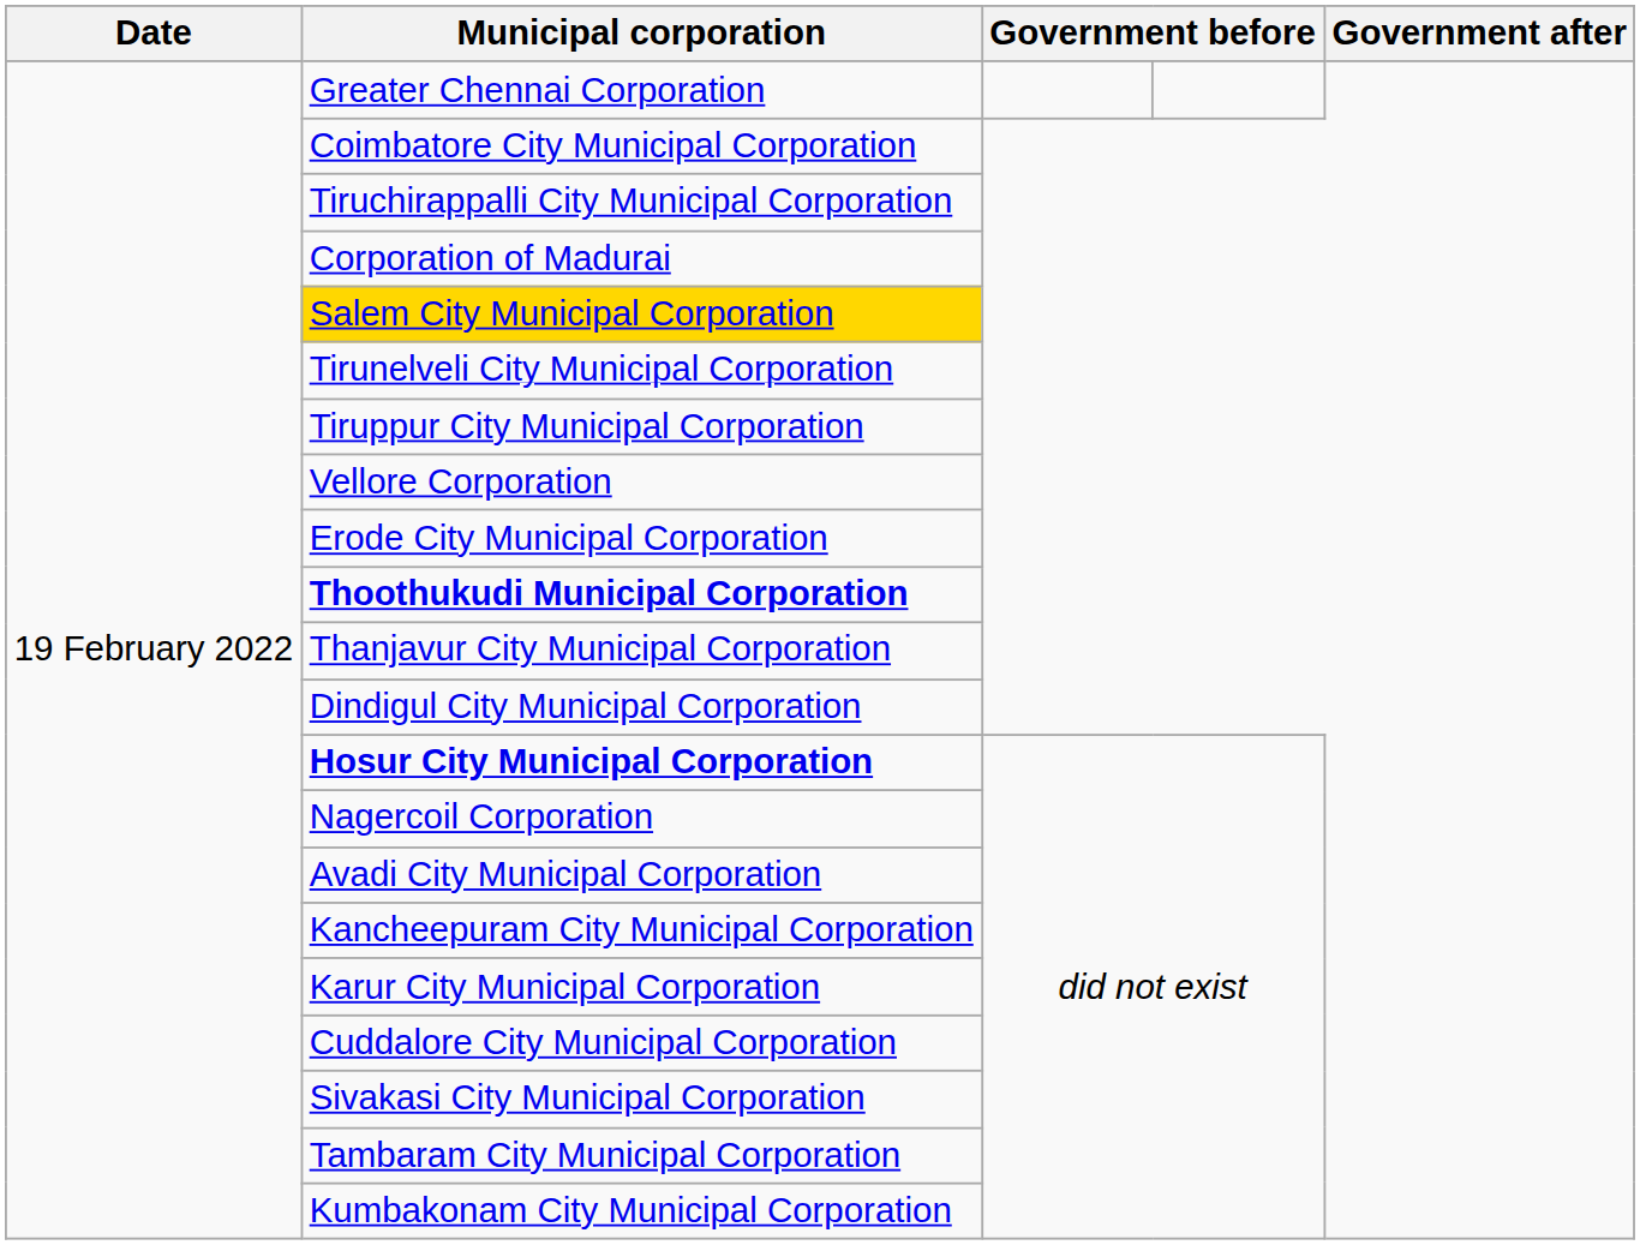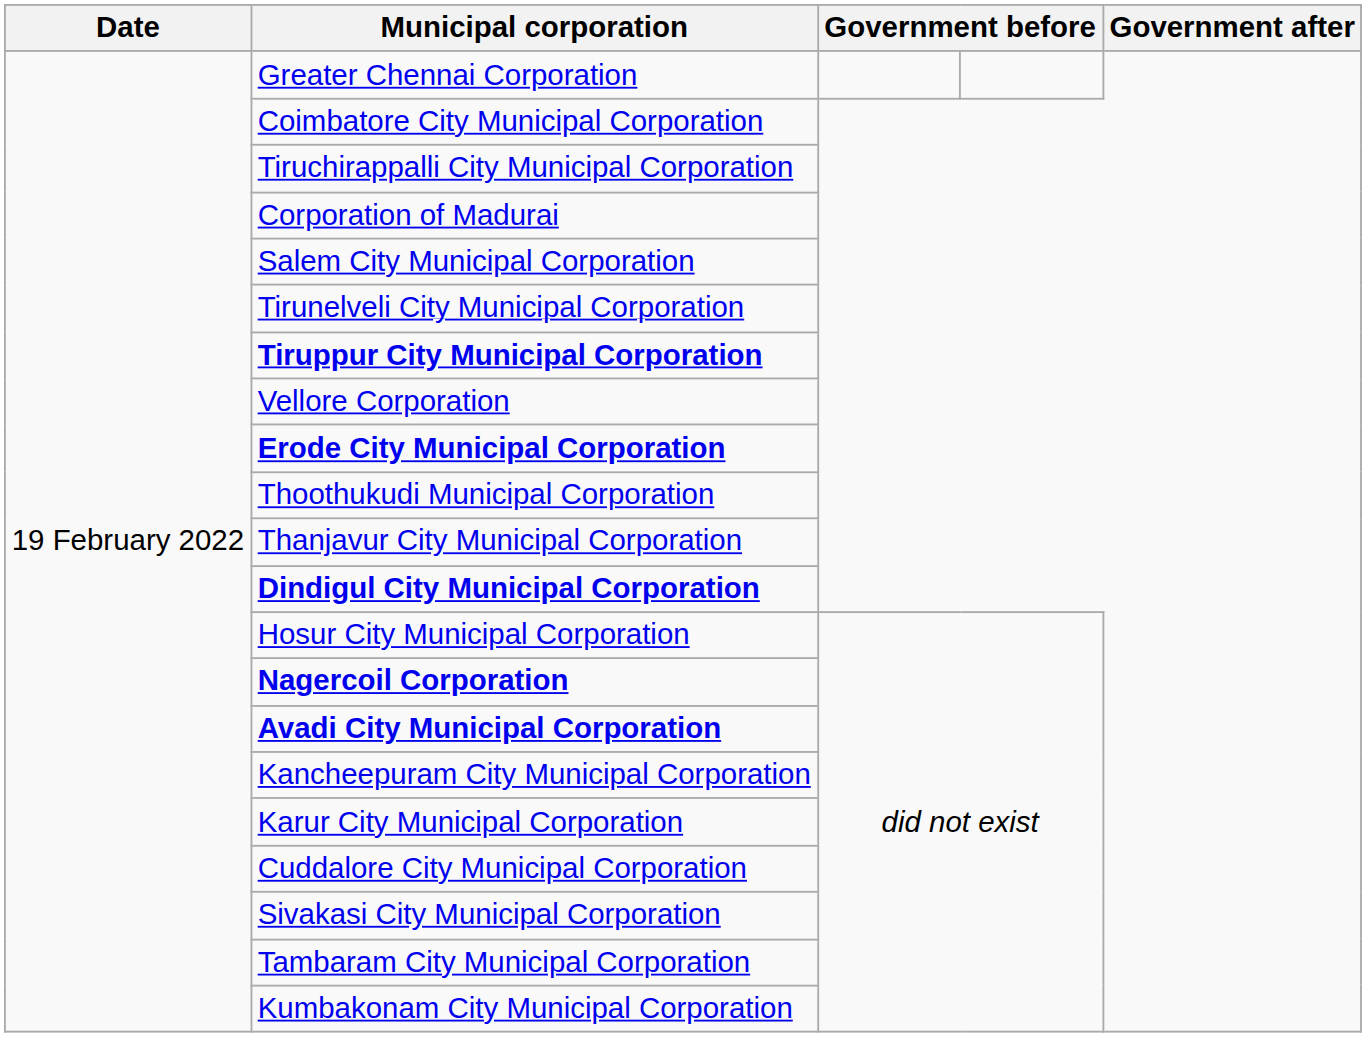Salem City Municipal Corporation | Municipal corporation: gold background -> no background
Tiruppur City Municipal Corporation | Municipal corporation: normal -> bold
Erode City Municipal Corporation | Municipal corporation: normal -> bold
Thoothukudi Municipal Corporation | Municipal corporation: bold -> normal
Dindigul City Municipal Corporation | Municipal corporation: normal -> bold
Hosur City Municipal Corporation | Municipal corporation: bold -> normal
Nagercoil Corporation | Municipal corporation: normal -> bold
Avadi City Municipal Corporation | Municipal corporation: normal -> bold
